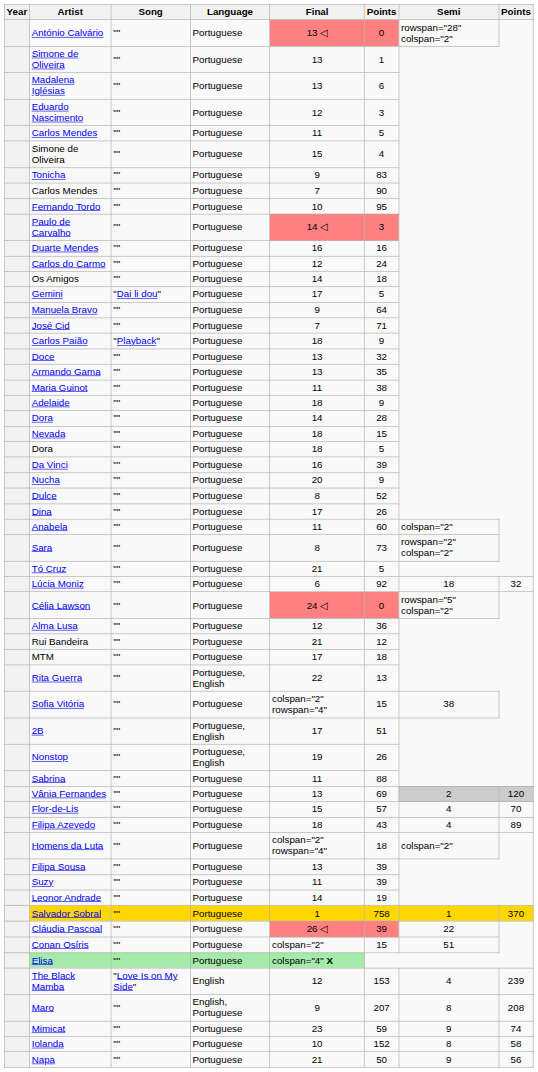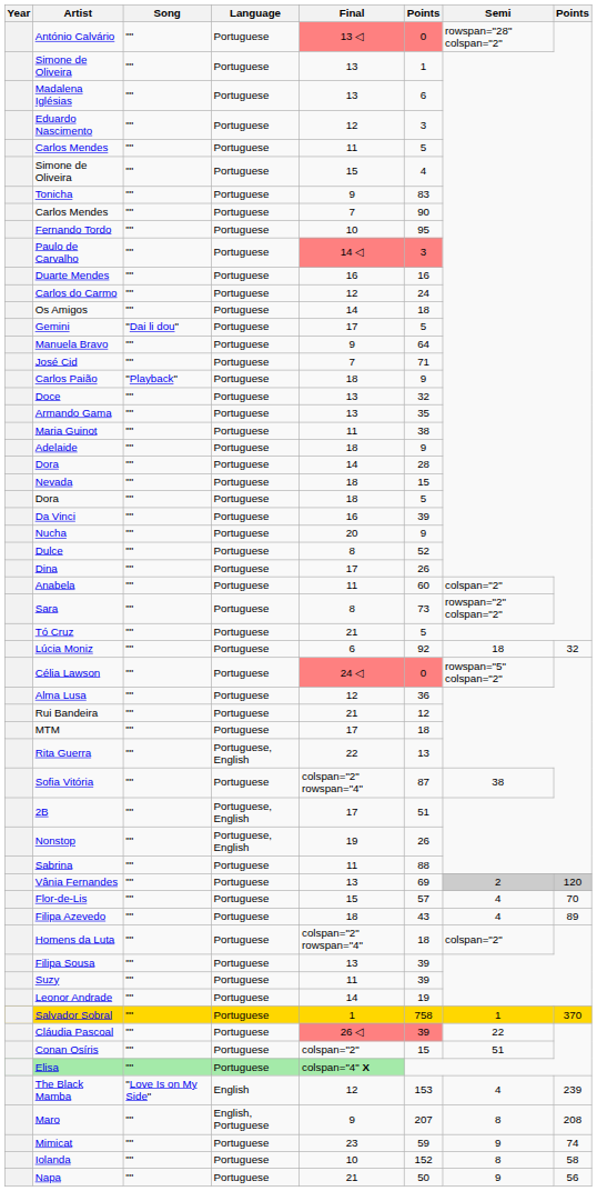Sofia Vitória | column 6: 15 -> 87
